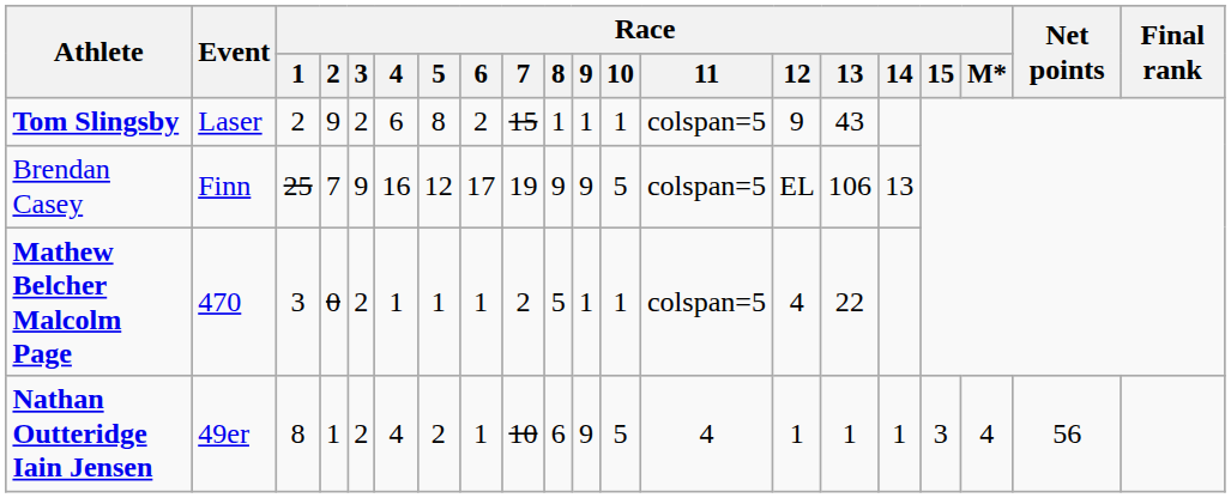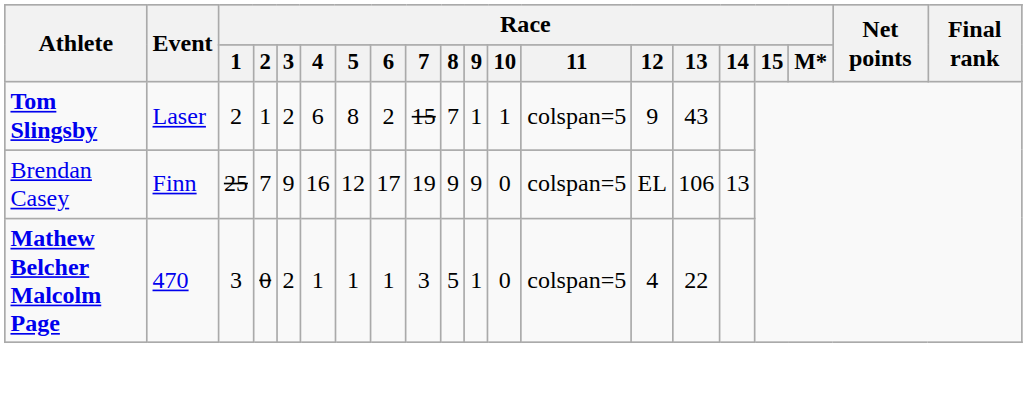Tom Slingsby | Race / 2: 9 -> 1
Tom Slingsby | Race / 8: 1 -> 7
Brendan Casey | Race / 10: 5 -> 0
Mathew Belcher Malcolm Page | Race / 7: 2 -> 3
Mathew Belcher Malcolm Page | Race / 10: 1 -> 0
- row: Nathan Outteridge Iain Jensen | 49er | 8 | 1 | 2 | 4 | 2 | 1 | 10 | 6 | 9 | 5 | 4 | 1 | 1 | 1 | 3 | 4 | 56
